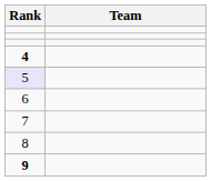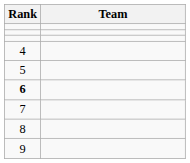row 5 | Rank: bold -> normal
row 6 | Rank: lavender background -> no background
row 7 | Rank: normal -> bold
row 10 | Rank: bold -> normal
